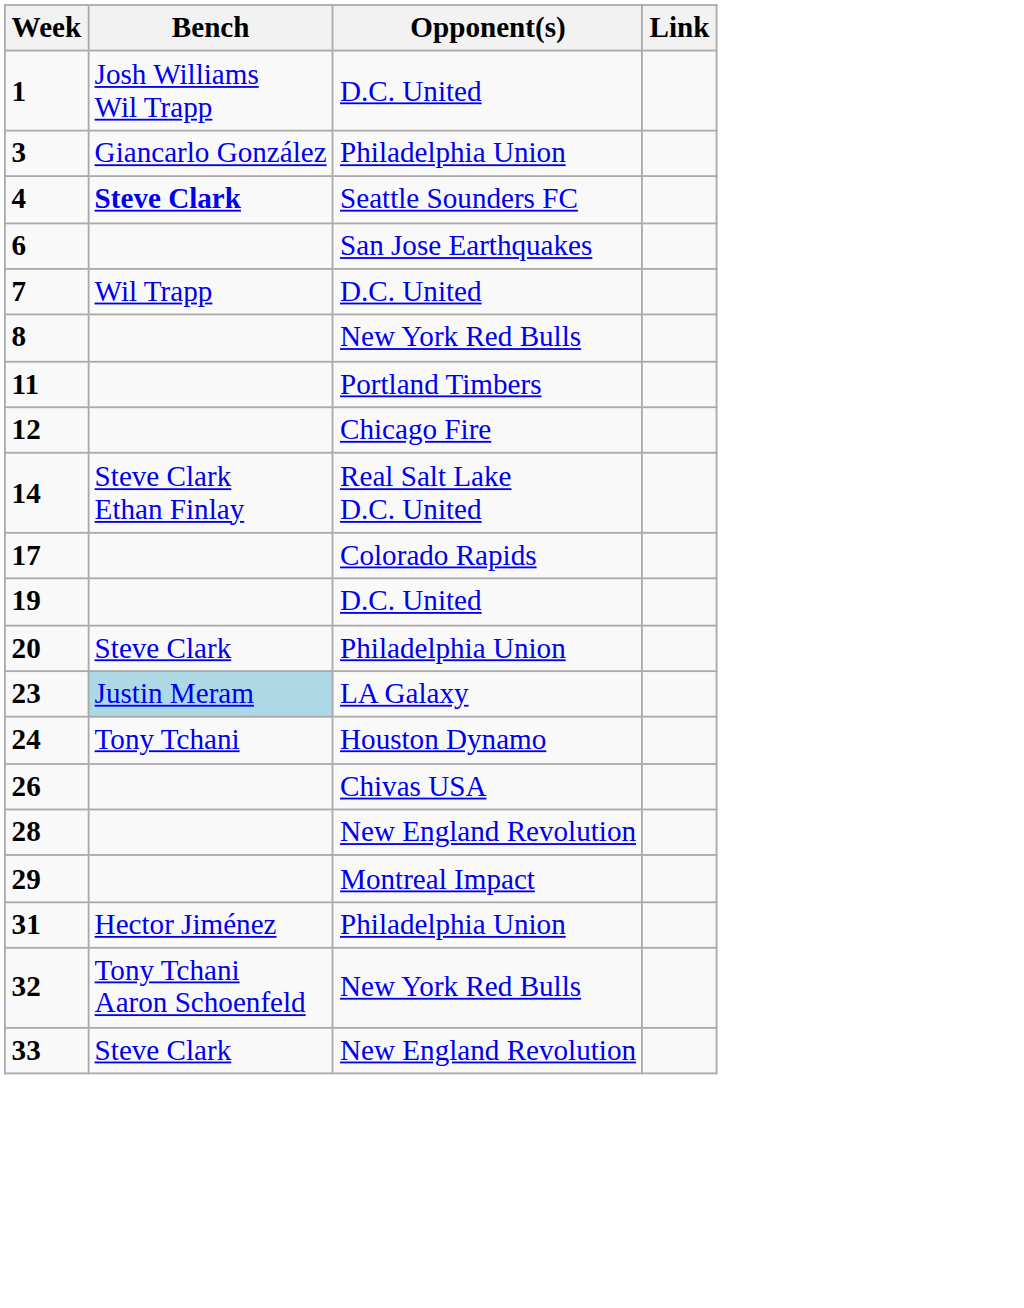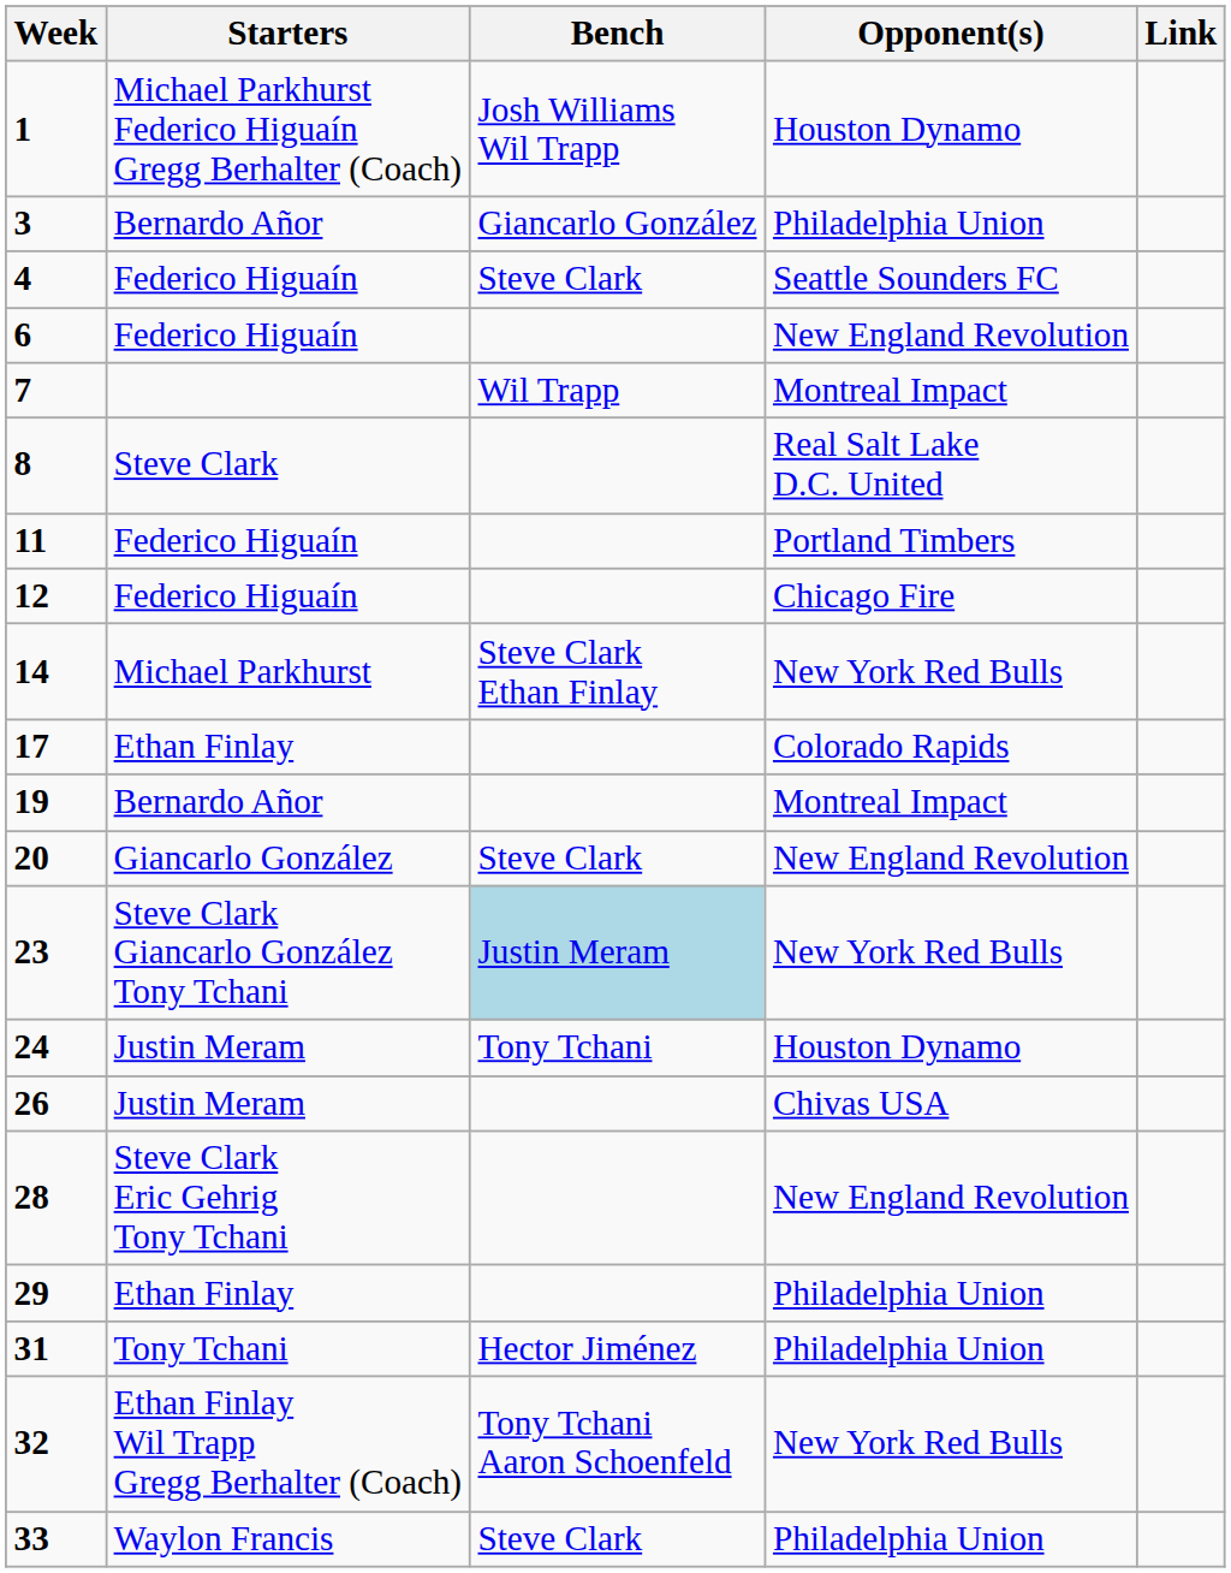+ column: Starters | Michael Parkhurst Federico Higuaín Gregg Berhalter (Coach) | Bernardo Añor | Federico Higuaín | Federico Higuaín | Steve Clark | Federico Higuaín | Federico Higuaín | Michael Parkhurst | Ethan Finlay | Bernardo Añor | Giancarlo González | Steve Clark Giancarlo González Tony Tchani | Justin Meram | Justin Meram | Steve Clark Eric Gehrig Tony Tchani | Ethan Finlay | Tony Tchani | Ethan Finlay Wil Trapp Gregg Berhalter (Coach) | Waylon Francis
1 | Opponent(s): D.C. United -> Houston Dynamo
4 | Bench: bold -> normal
6 | Opponent(s): San Jose Earthquakes -> New England Revolution
7 | Opponent(s): D.C. United -> Montreal Impact
8 | Opponent(s): New York Red Bulls -> Real Salt Lake D.C. United
14 | Opponent(s): Real Salt Lake D.C. United -> New York Red Bulls
19 | Opponent(s): D.C. United -> Montreal Impact
20 | Opponent(s): Philadelphia Union -> New England Revolution
23 | Opponent(s): LA Galaxy -> New York Red Bulls
29 | Opponent(s): Montreal Impact -> Philadelphia Union
33 | Opponent(s): New England Revolution -> Philadelphia Union
